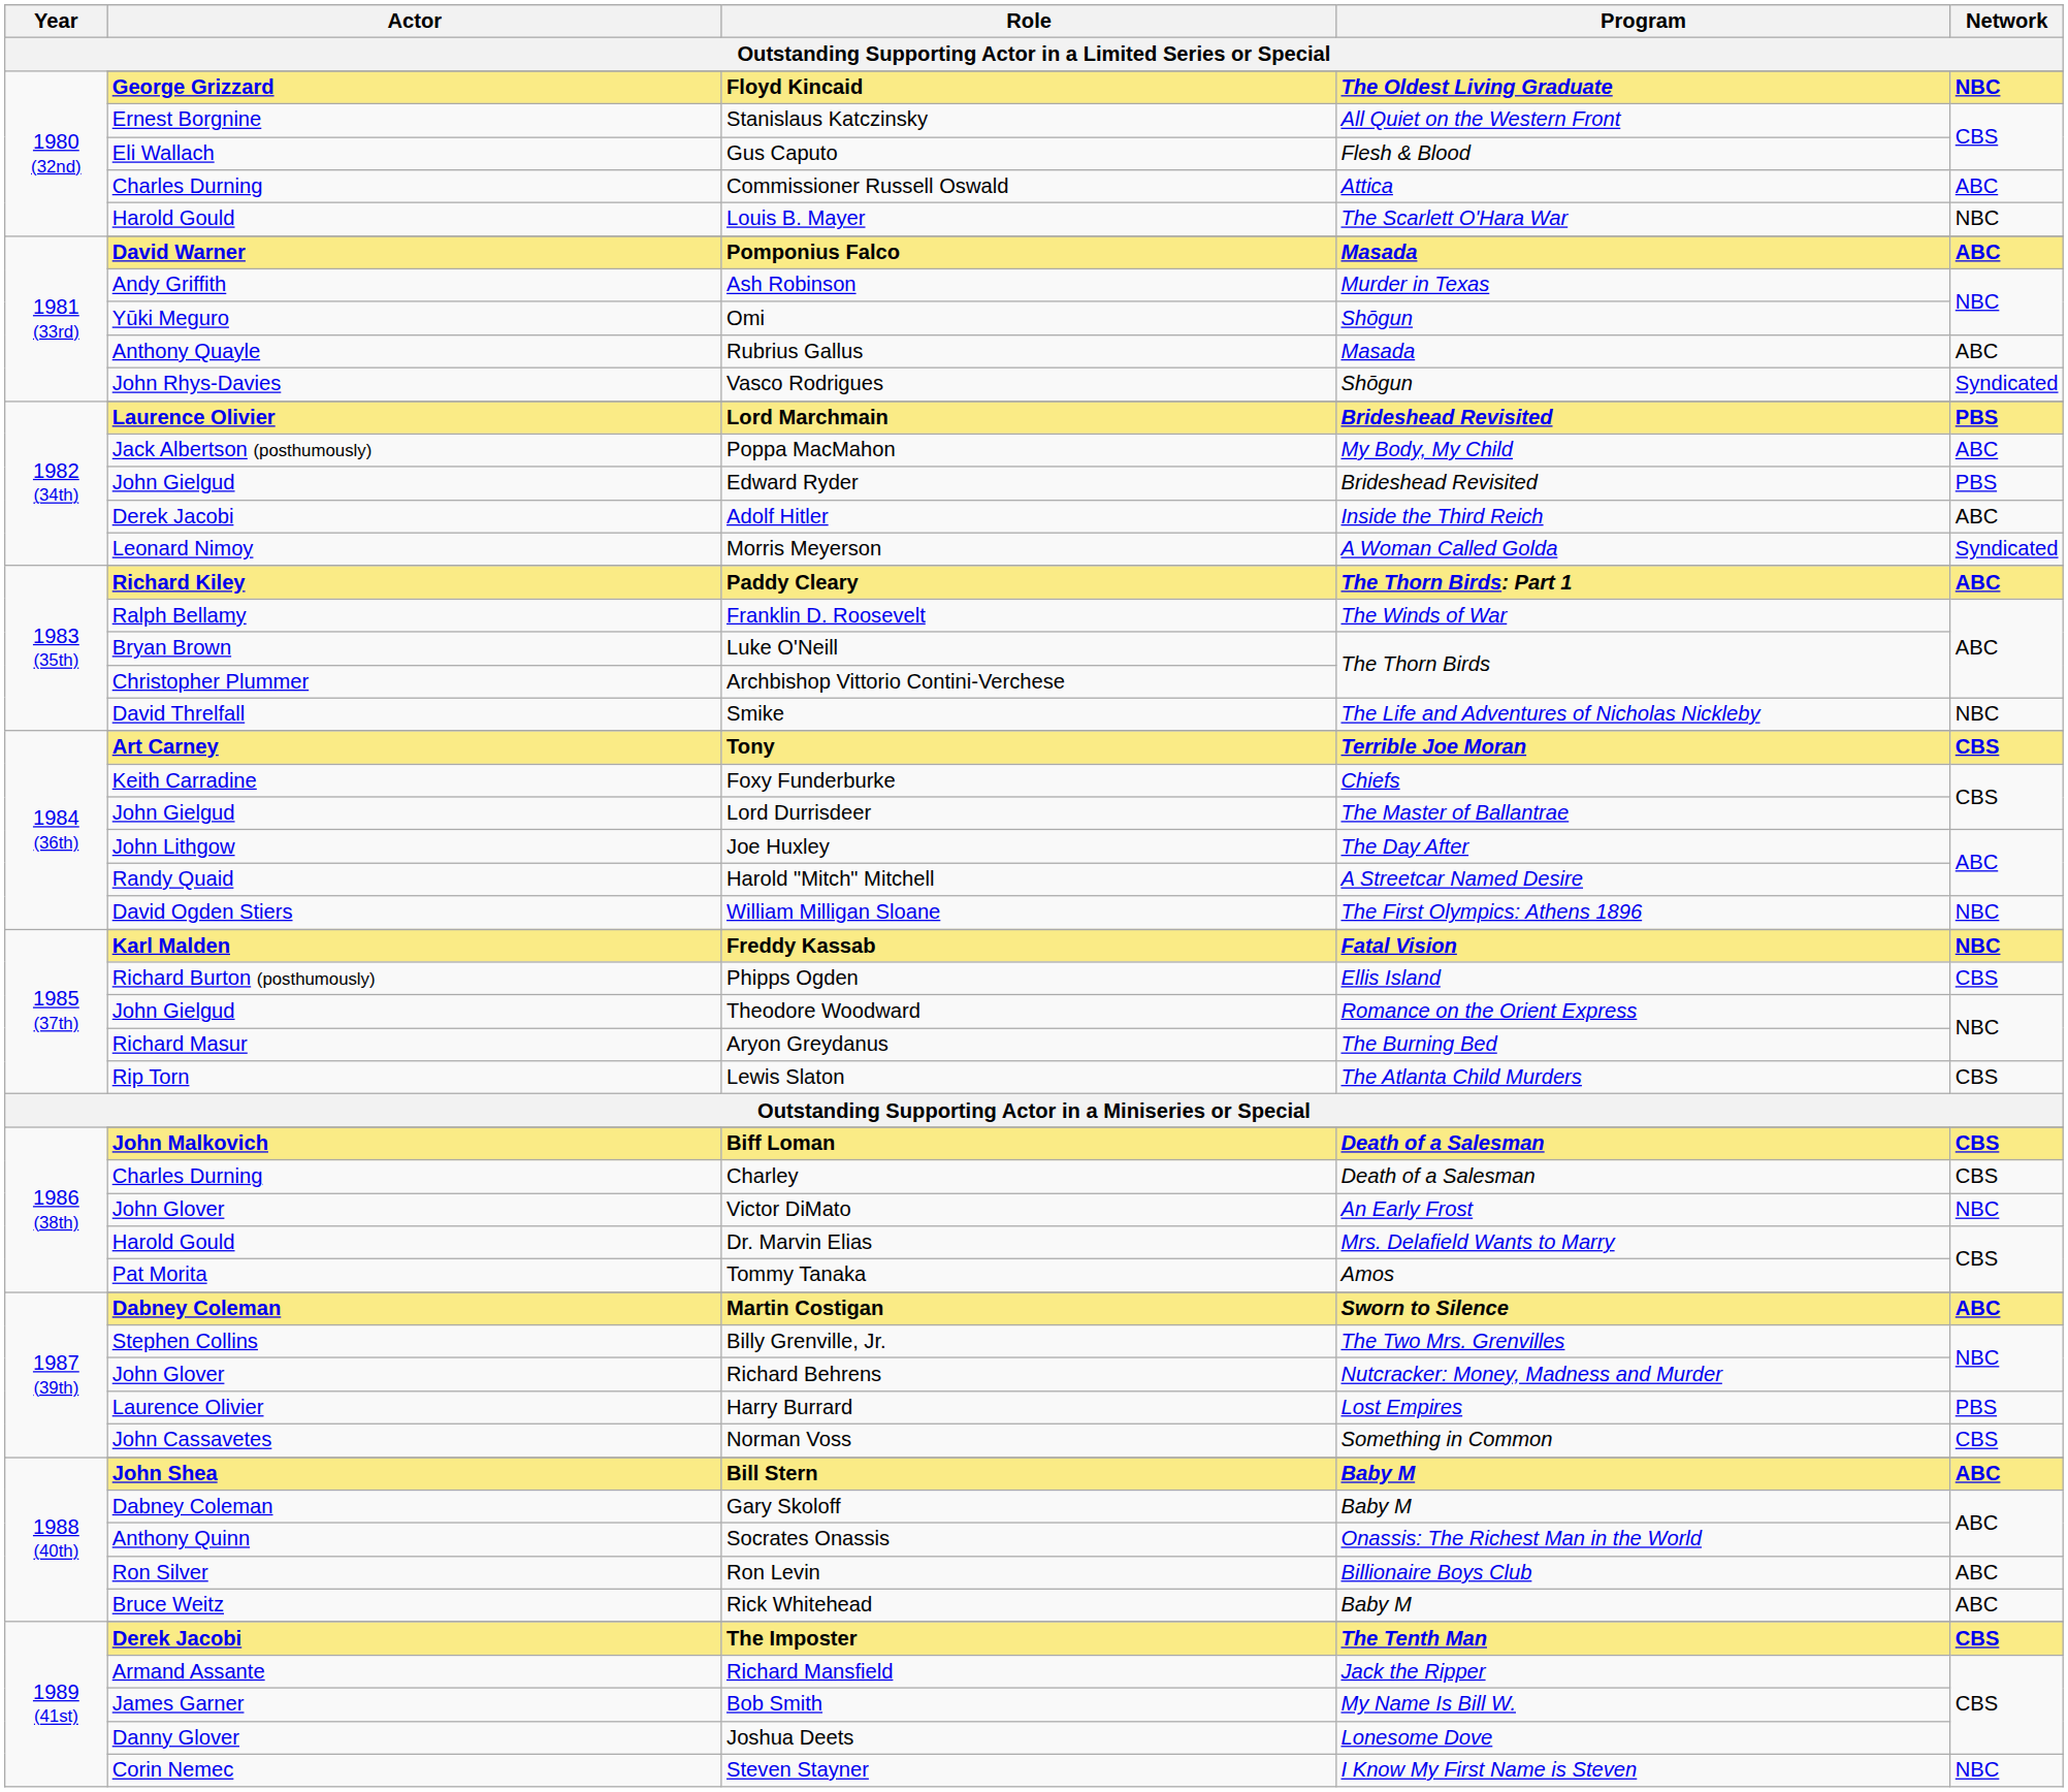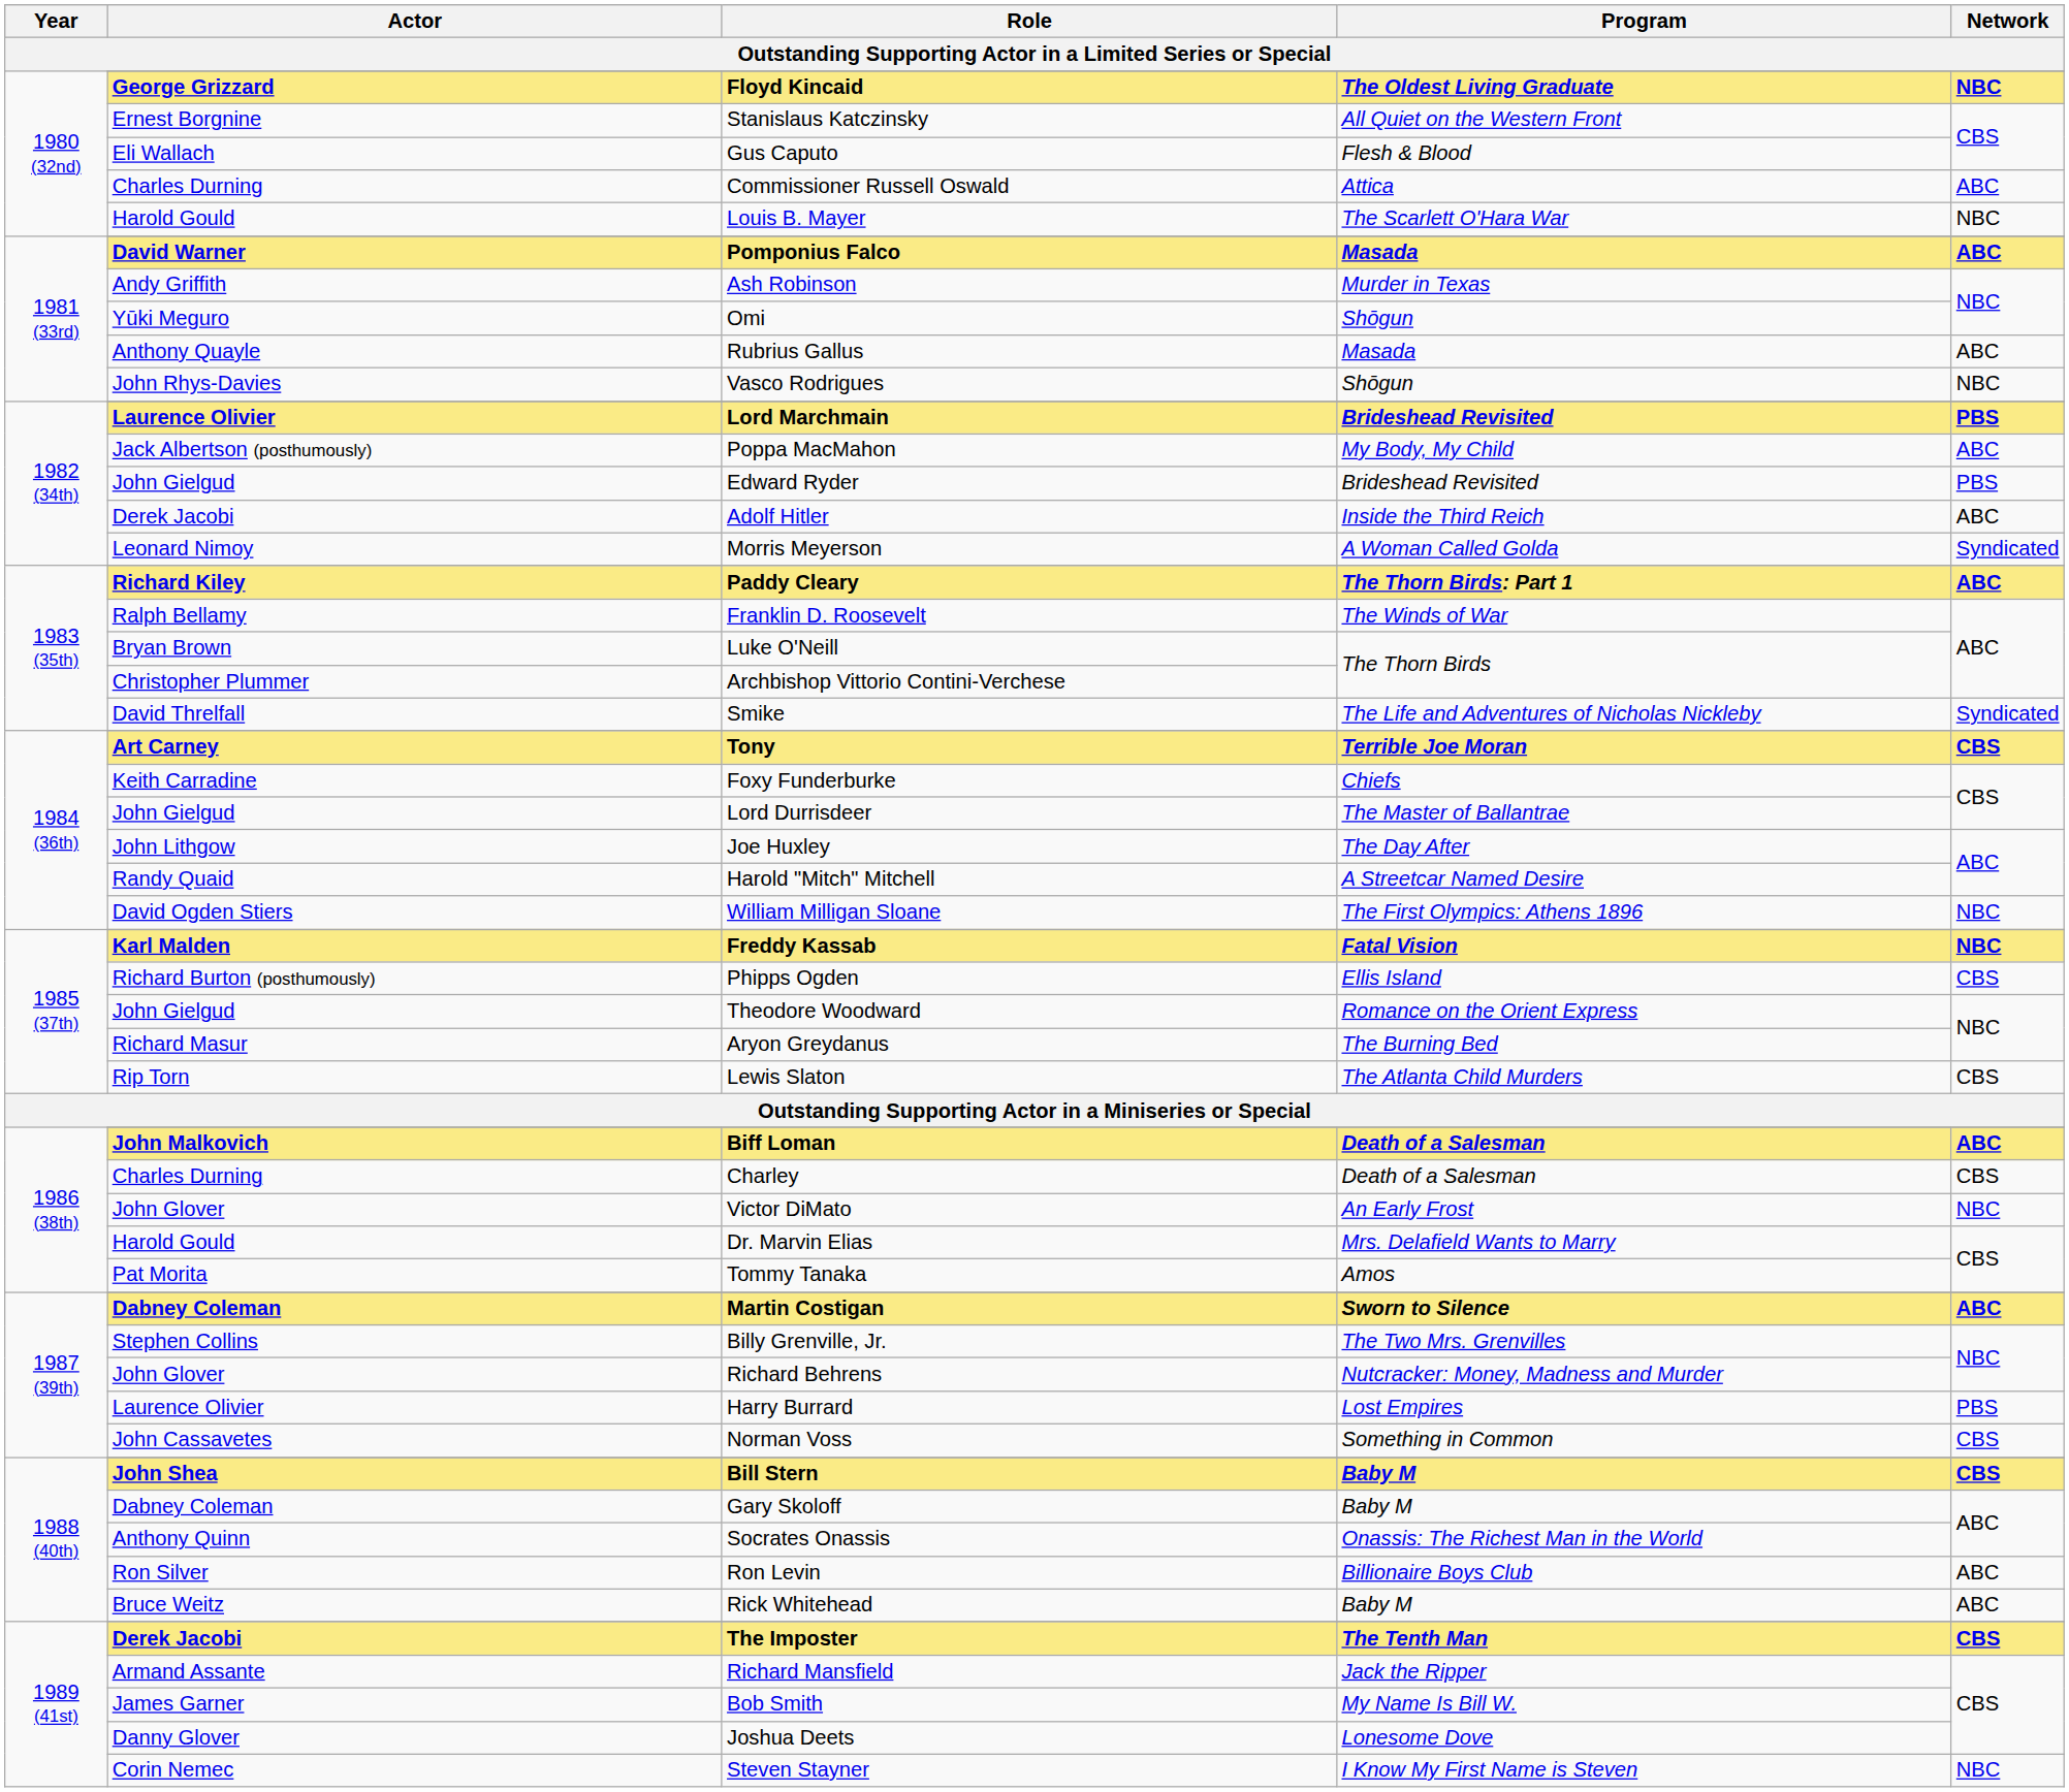Vasco Rodrigues | Network: Syndicated -> NBC
Smike | Network: NBC -> Syndicated
Biff Loman | Network: CBS -> ABC
Bill Stern | Network: ABC -> CBS
